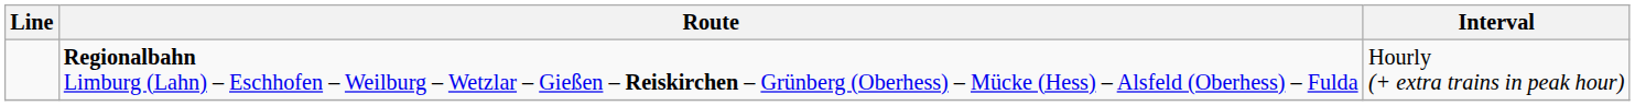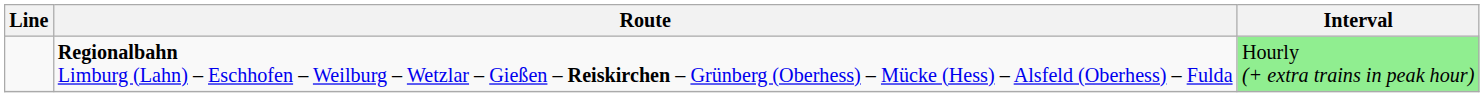row 2 | Interval: no background -> lightgreen background
